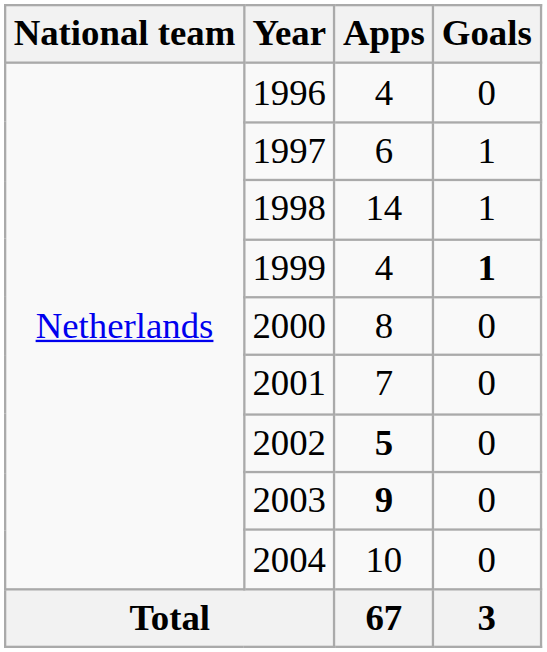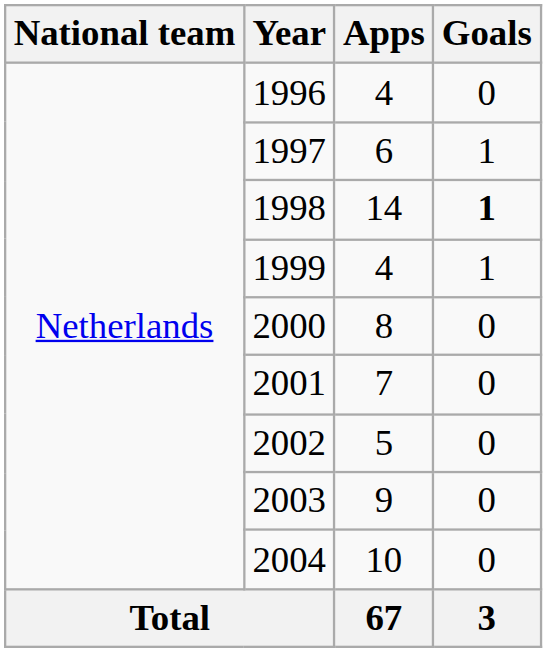1998 | Goals: normal -> bold
1999 | Goals: bold -> normal
2002 | Apps: bold -> normal
2003 | Apps: bold -> normal
